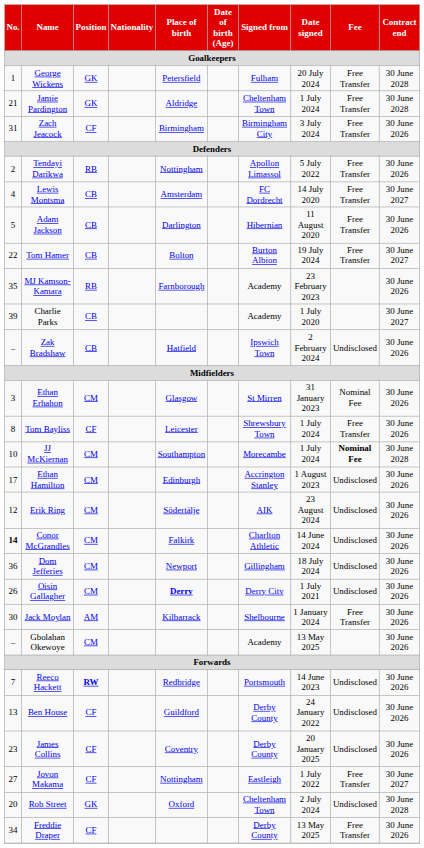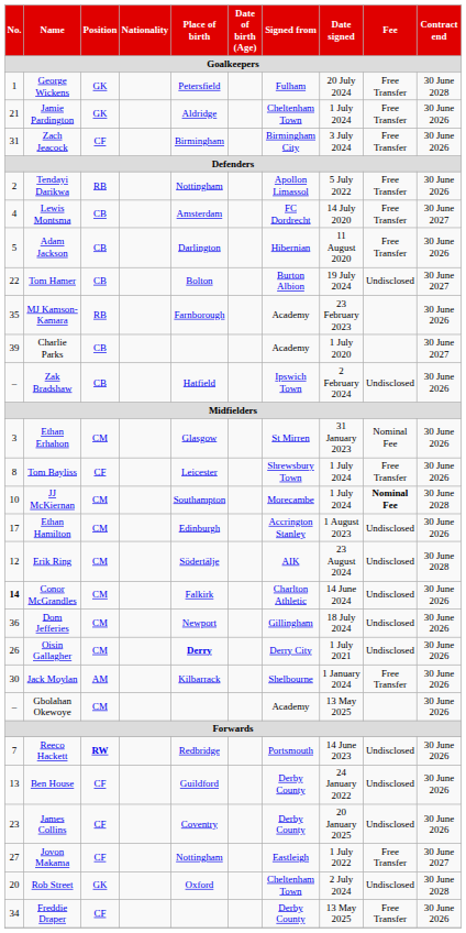Jamie Pardington | Contract end: 30 June 2028 -> 30 June 2026
Tom Hamer | Fee: Free Transfer -> Undisclosed
Erik Ring | Contract end: 30 June 2026 -> 30 June 2028
